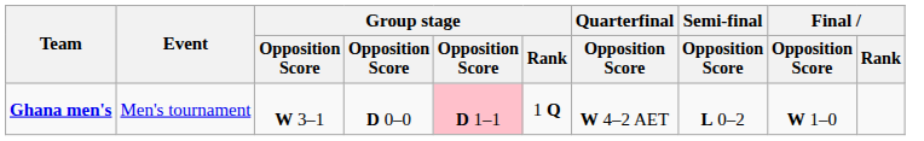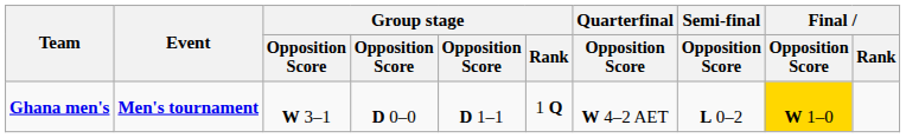Ghana men's | Event: normal -> bold
Ghana men's | column 5: pink background -> no background
Ghana men's | Final / Opposition Score: no background -> gold background
